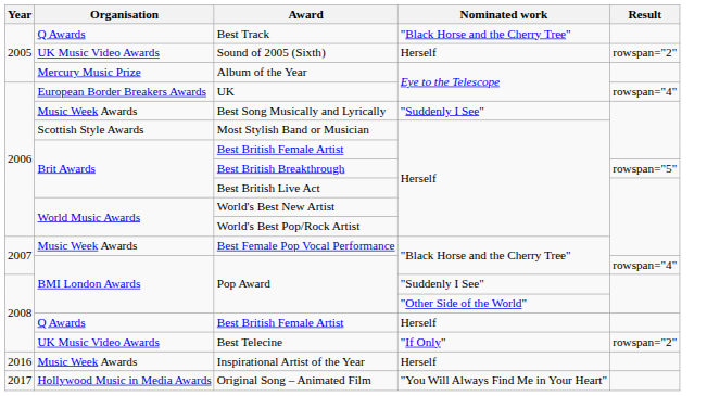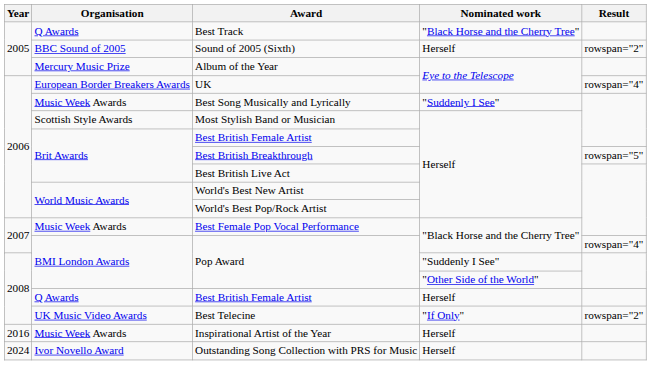Sound of 2005 (Sixth) | Organisation: UK Music Video Awards -> BBC Sound of 2005
- row: 2017 | Hollywood Music in Media Awards | Original Song – Animated Film | "You Will Always Find Me in Your Heart"
+ row: 2024 | Ivor Novello Award | Outstanding Song Collection with PRS for Music | Herself
